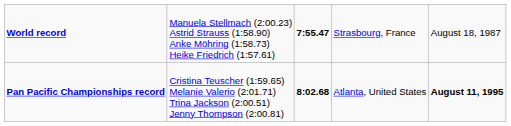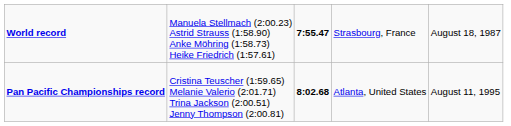Pan Pacific Championships record | column 5: bold -> normal
